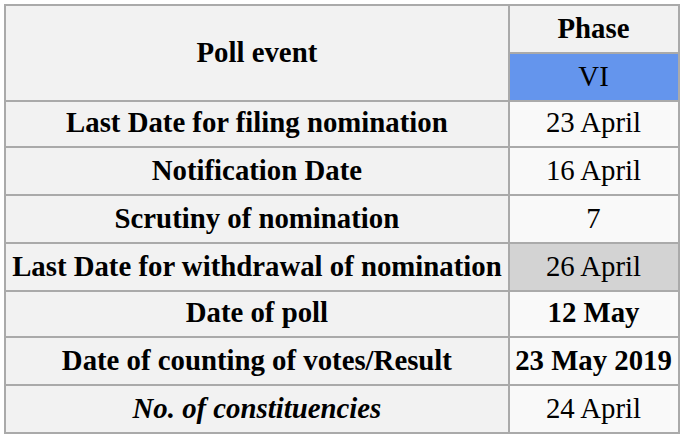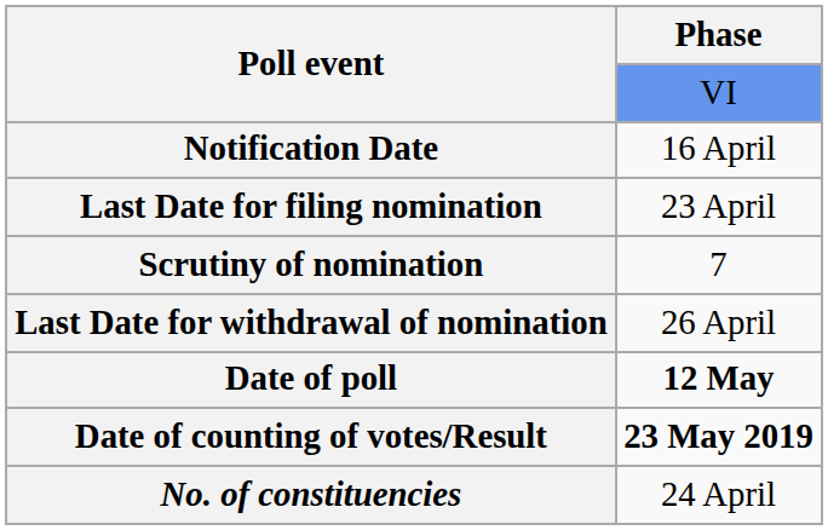rows swapped: Notification Date <-> Last Date for filing nomination
Last Date for withdrawal of nomination | Phase: lightgrey background -> no background
